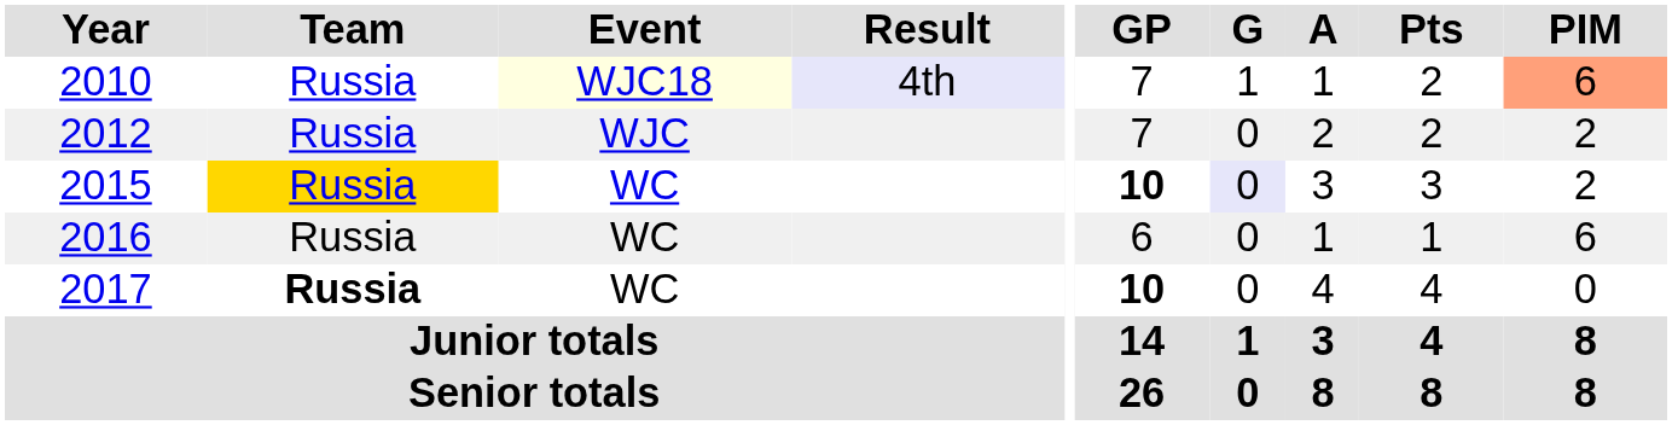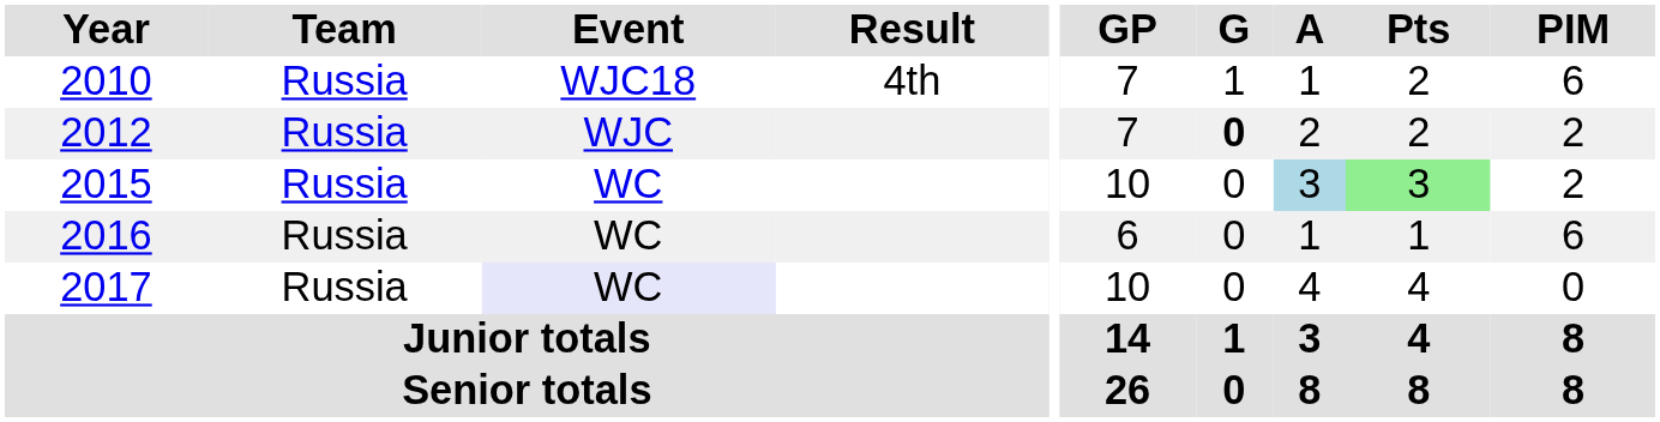2010 | Event: lightyellow background -> no background
2010 | Result: lavender background -> no background
2010 | PIM: lightsalmon background -> no background
2012 | G: normal -> bold
2015 | Team: gold background -> no background
2015 | GP: bold -> normal
2015 | G: lavender background -> no background
2015 | A: no background -> lightblue background
2015 | Pts: no background -> lightgreen background
2017 | Team: bold -> normal
2017 | Event: no background -> lavender background
2017 | GP: bold -> normal
